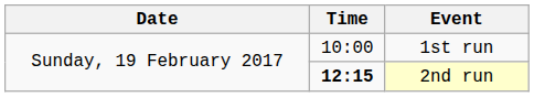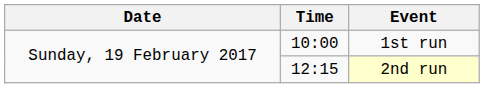2nd run | Time: bold -> normal
